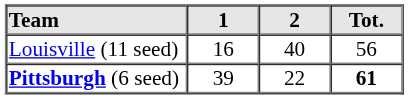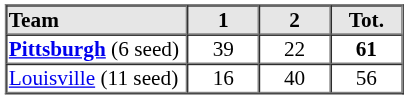rows swapped: Pittsburgh (6 seed) <-> Louisville (11 seed)
